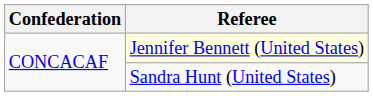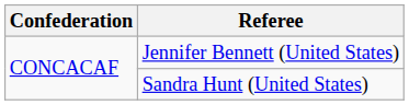Jennifer Bennett (United States) | Referee: lightyellow background -> no background
